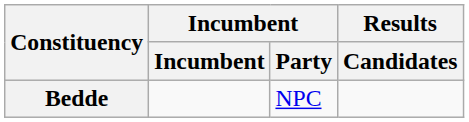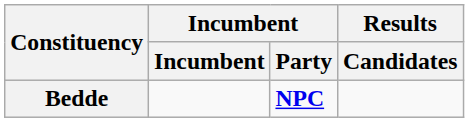Bedde | Incumbent / Party: normal -> bold
